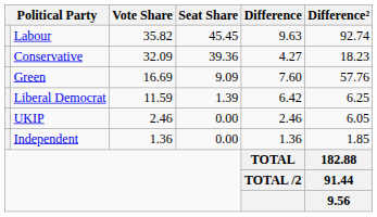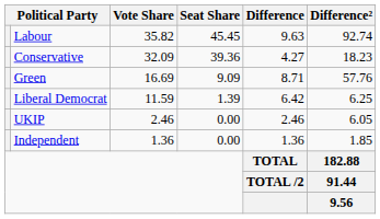Green | Difference: 7.60 -> 8.71
